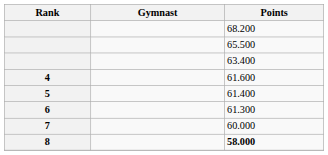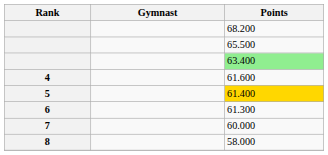63.400 | Points: no background -> lightgreen background
61.400 | Points: no background -> gold background
58.000 | Points: bold -> normal
